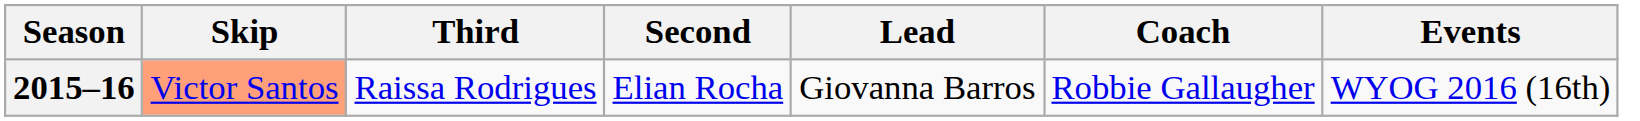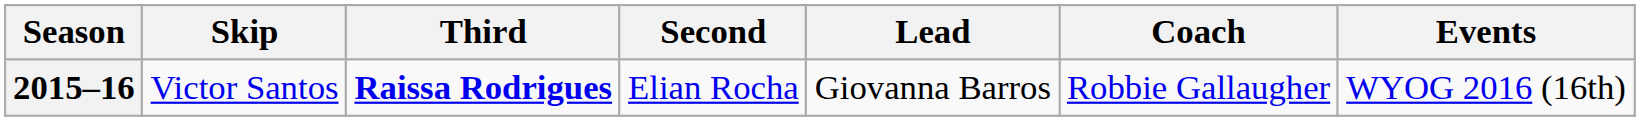2015–16 | Skip: lightsalmon background -> no background
2015–16 | Third: normal -> bold
